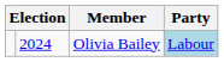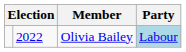Olivia Bailey | column 2: 2024 -> 2022
